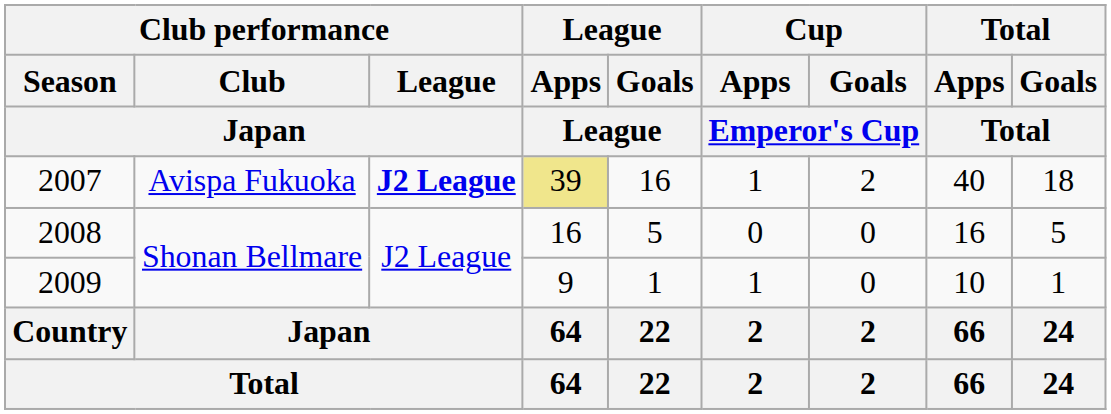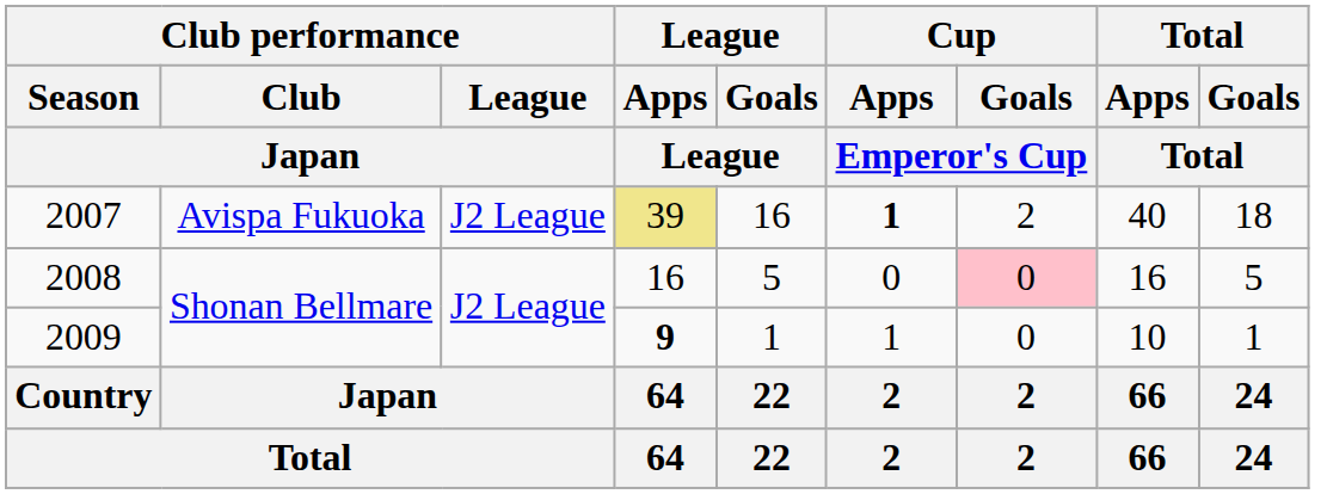2007 | Club performance / League / Japan: bold -> normal
2007 | Cup / Apps / Emperor's Cup: normal -> bold
2008 | Cup / Goals / Emperor's Cup: no background -> pink background
2009 | League / Apps / League: normal -> bold
